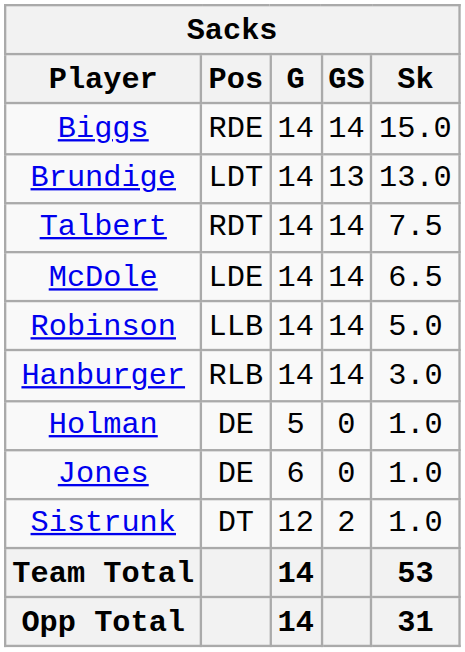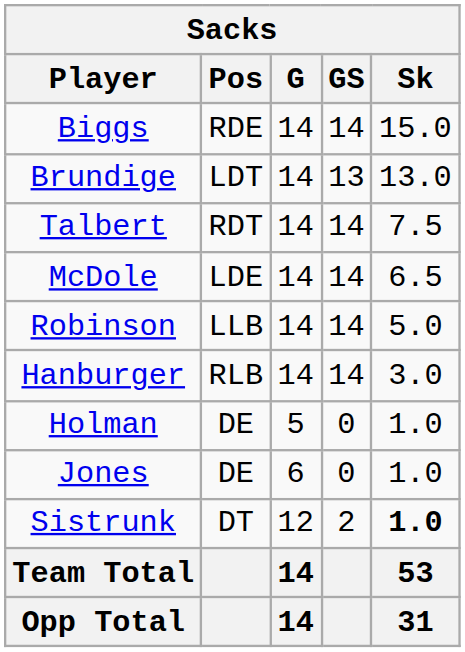Sistrunk | Sk: normal -> bold
